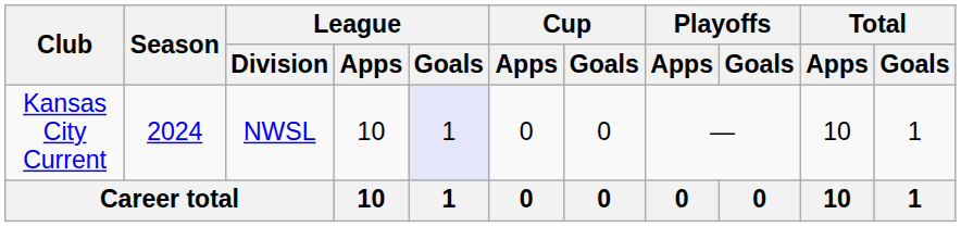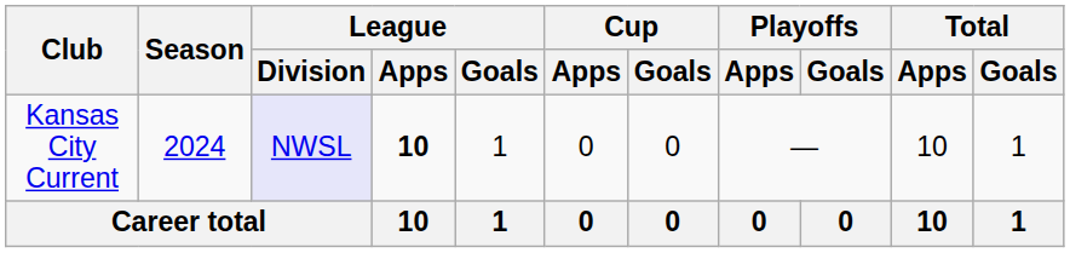Kansas City Current | League / Division: no background -> lavender background
Kansas City Current | League / Apps: normal -> bold
Kansas City Current | League / Goals: lavender background -> no background
